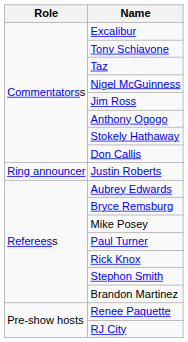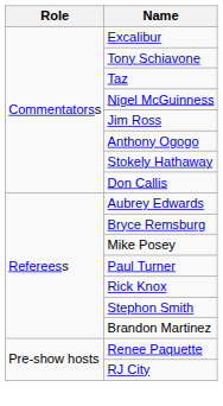- row: Ring announcer | Justin Roberts
